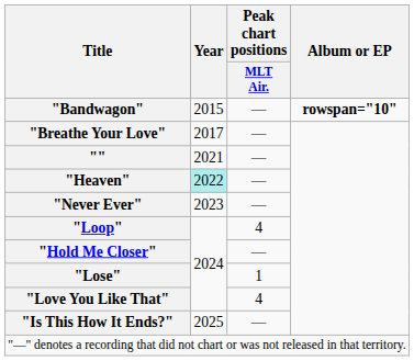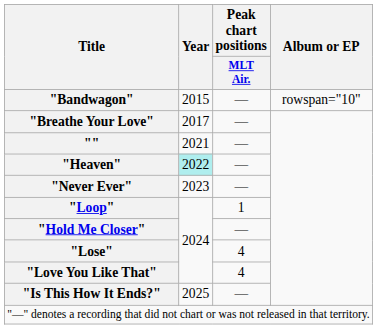"Bandwagon" | Album or EP: bold -> normal
"Loop" | Peak chart positions / MLT Air.: 4 -> 1
"Lose" | Peak chart positions / MLT Air.: 1 -> 4
